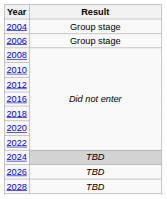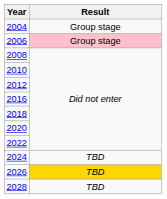2006 | Result: no background -> pink background
2024 | Result: lightgrey background -> no background
2026 | Result: no background -> gold background
